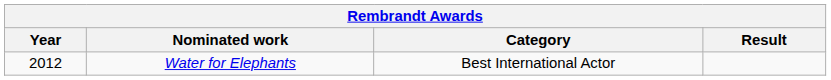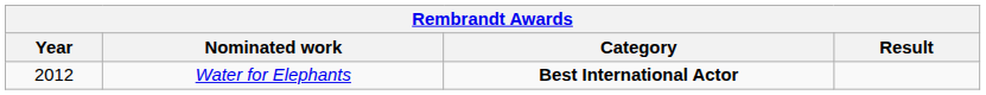Water for Elephants | Category: normal -> bold
